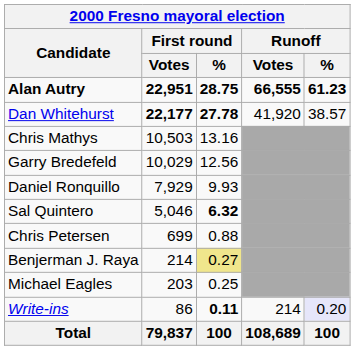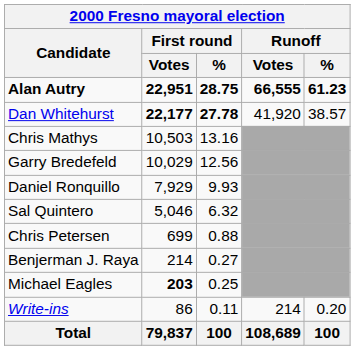Sal Quintero | First round / %: bold -> normal
Benjerman J. Raya | First round / %: khaki background -> no background
Michael Eagles | First round / Votes: normal -> bold
Write-ins | First round / %: bold -> normal
Write-ins | Runoff / %: lavender background -> no background
